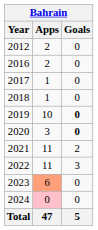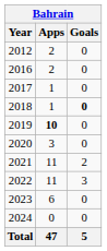2018 | Goals: normal -> bold
2019 | Apps: normal -> bold
2019 | Goals: bold -> normal
2020 | Goals: bold -> normal
2023 | Apps: lightsalmon background -> no background
2024 | Apps: pink background -> no background
